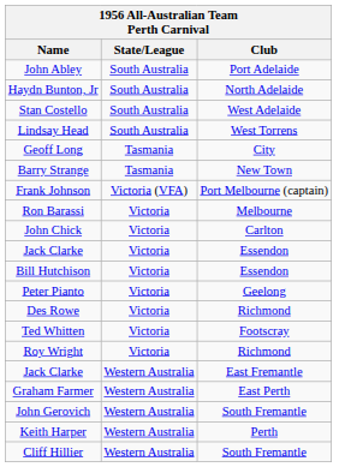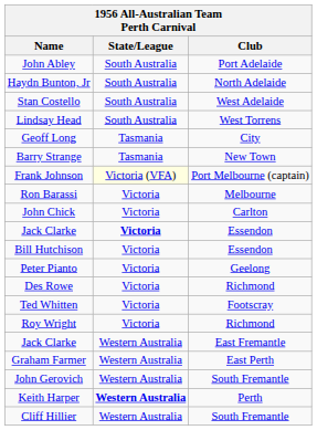Frank Johnson | State/League: no background -> lightyellow background
Jack Clarke / Essendon | State/League: normal -> bold
Keith Harper | State/League: normal -> bold
